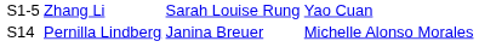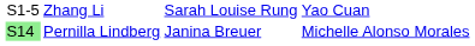Pernilla Lindberg | column 1: no background -> lightgreen background
